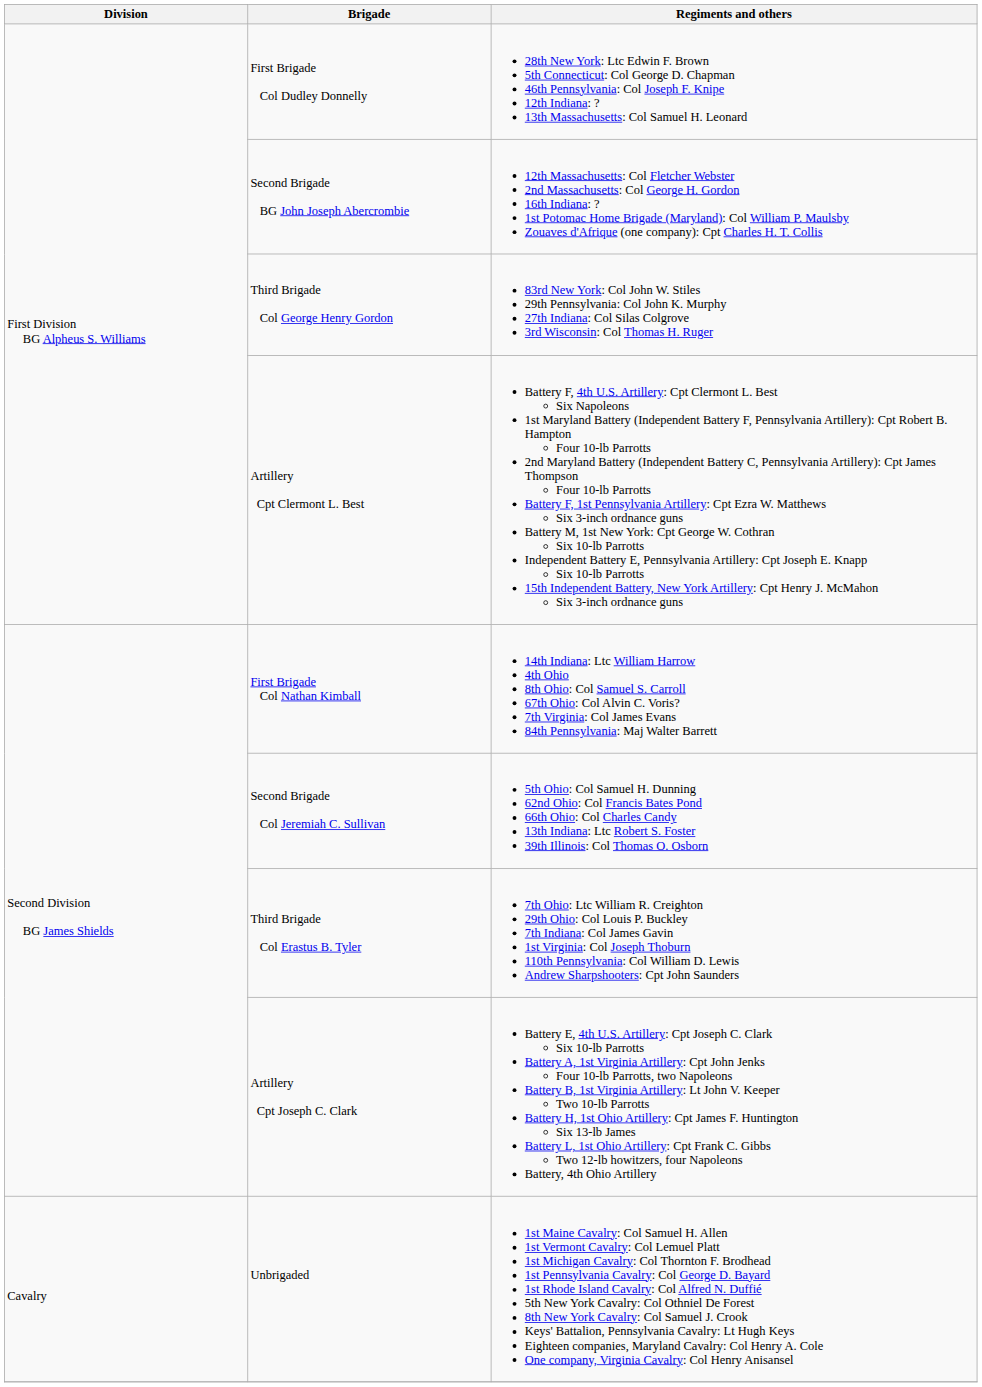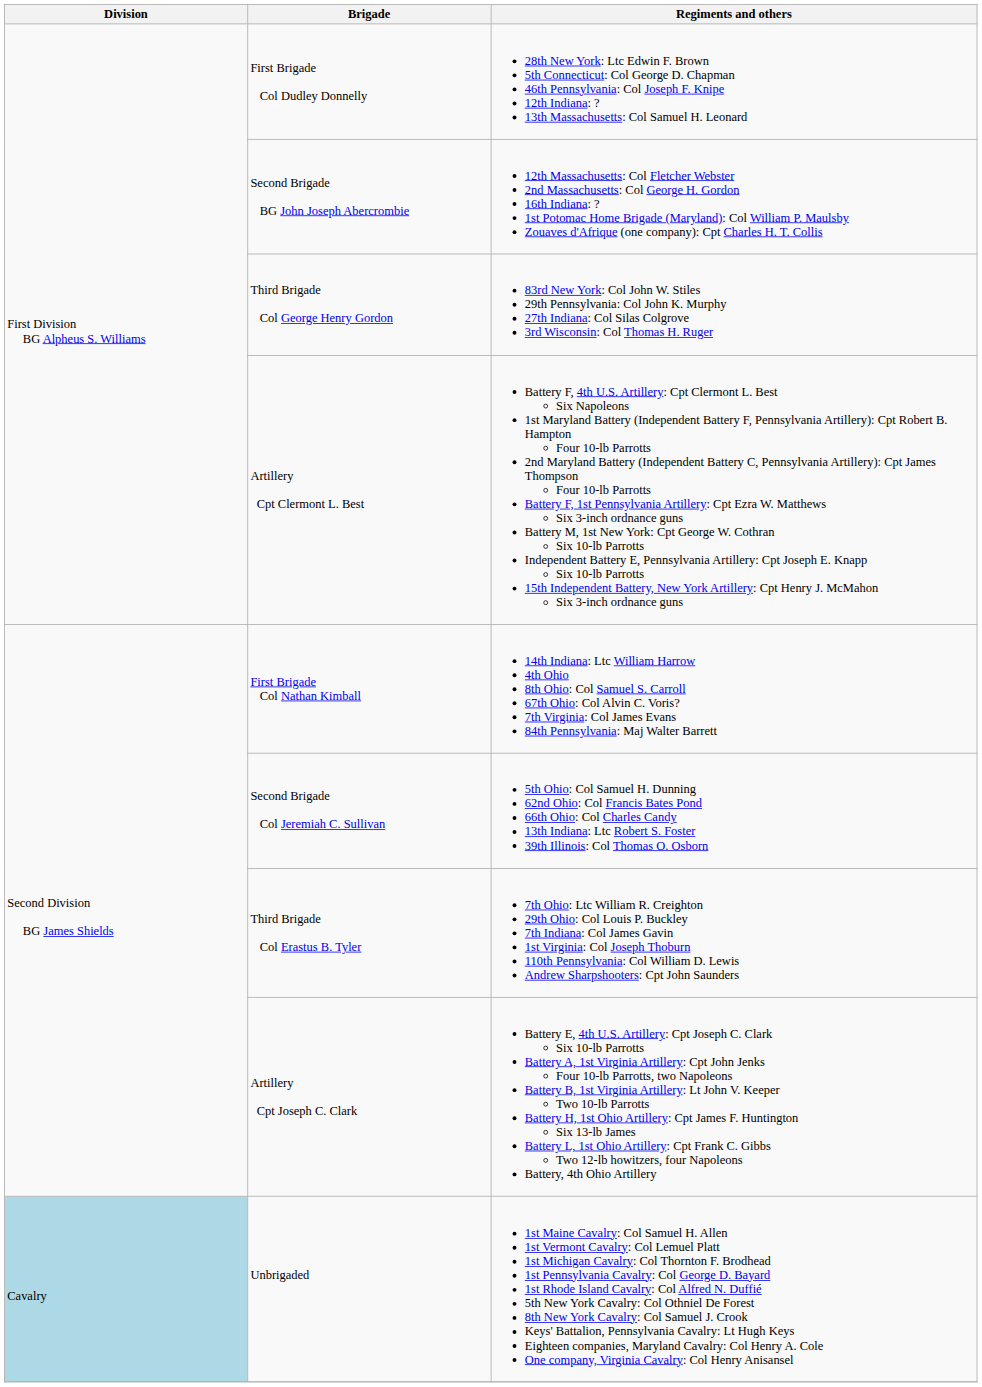Unbrigaded | Division: no background -> lightblue background
